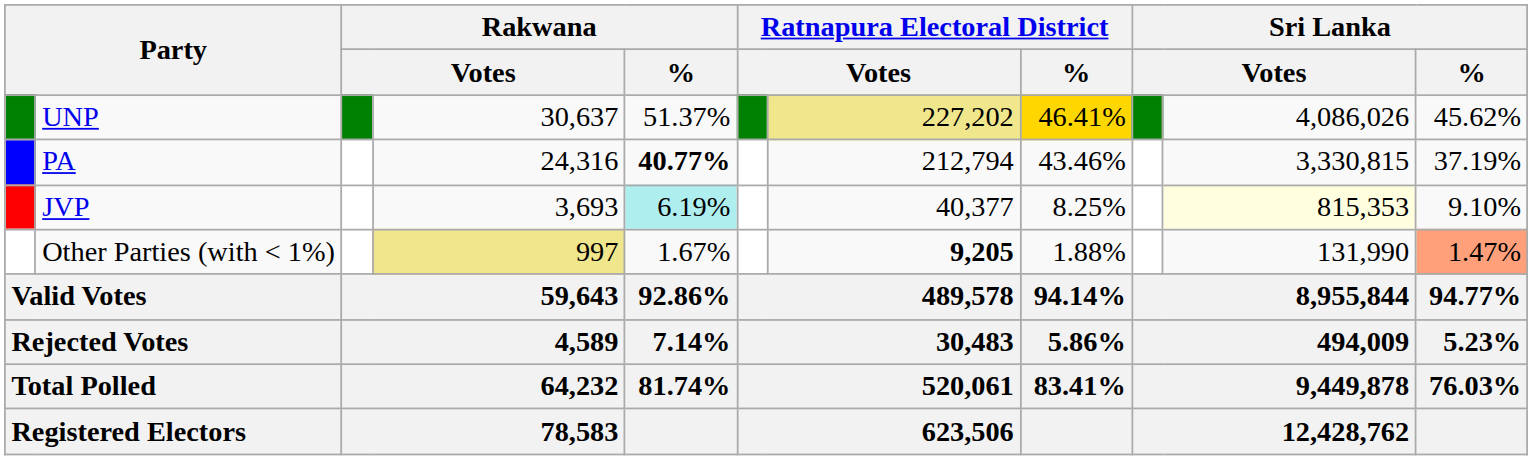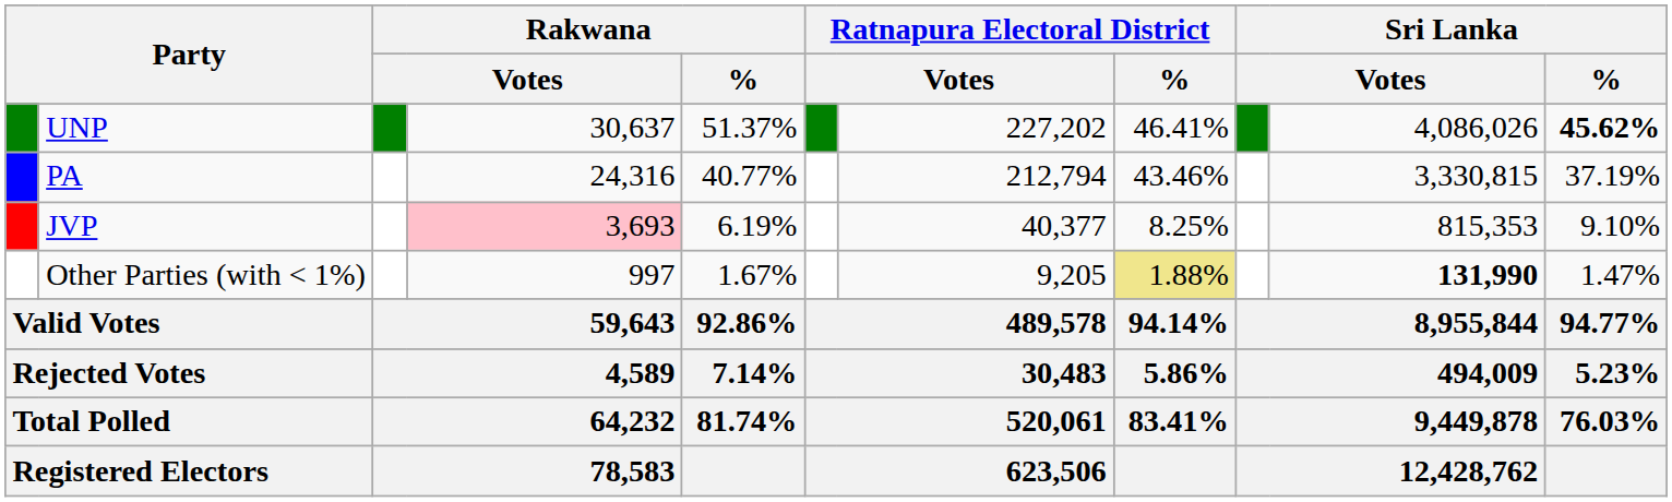UNP | column 7: khaki background -> no background
UNP | Ratnapura Electoral District / %: gold background -> no background
UNP | Sri Lanka / %: normal -> bold
PA | Rakwana / %: bold -> normal
JVP | column 4: no background -> pink background
JVP | Rakwana / %: paleturquoise background -> no background
JVP | column 10: lightyellow background -> no background
Other Parties (with < 1%) | column 4: khaki background -> no background
Other Parties (with < 1%) | column 7: bold -> normal
Other Parties (with < 1%) | Ratnapura Electoral District / %: no background -> khaki background
Other Parties (with < 1%) | column 10: normal -> bold
Other Parties (with < 1%) | Sri Lanka / %: lightsalmon background -> no background
